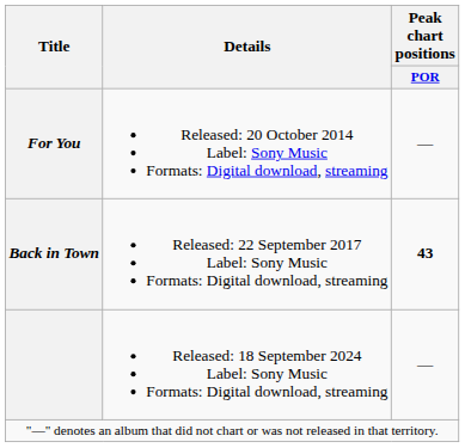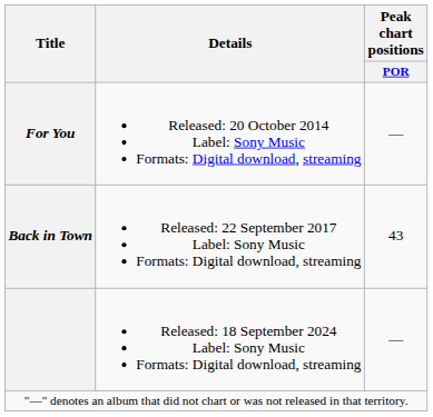Back in Town | Peak chart positions / POR: bold -> normal
